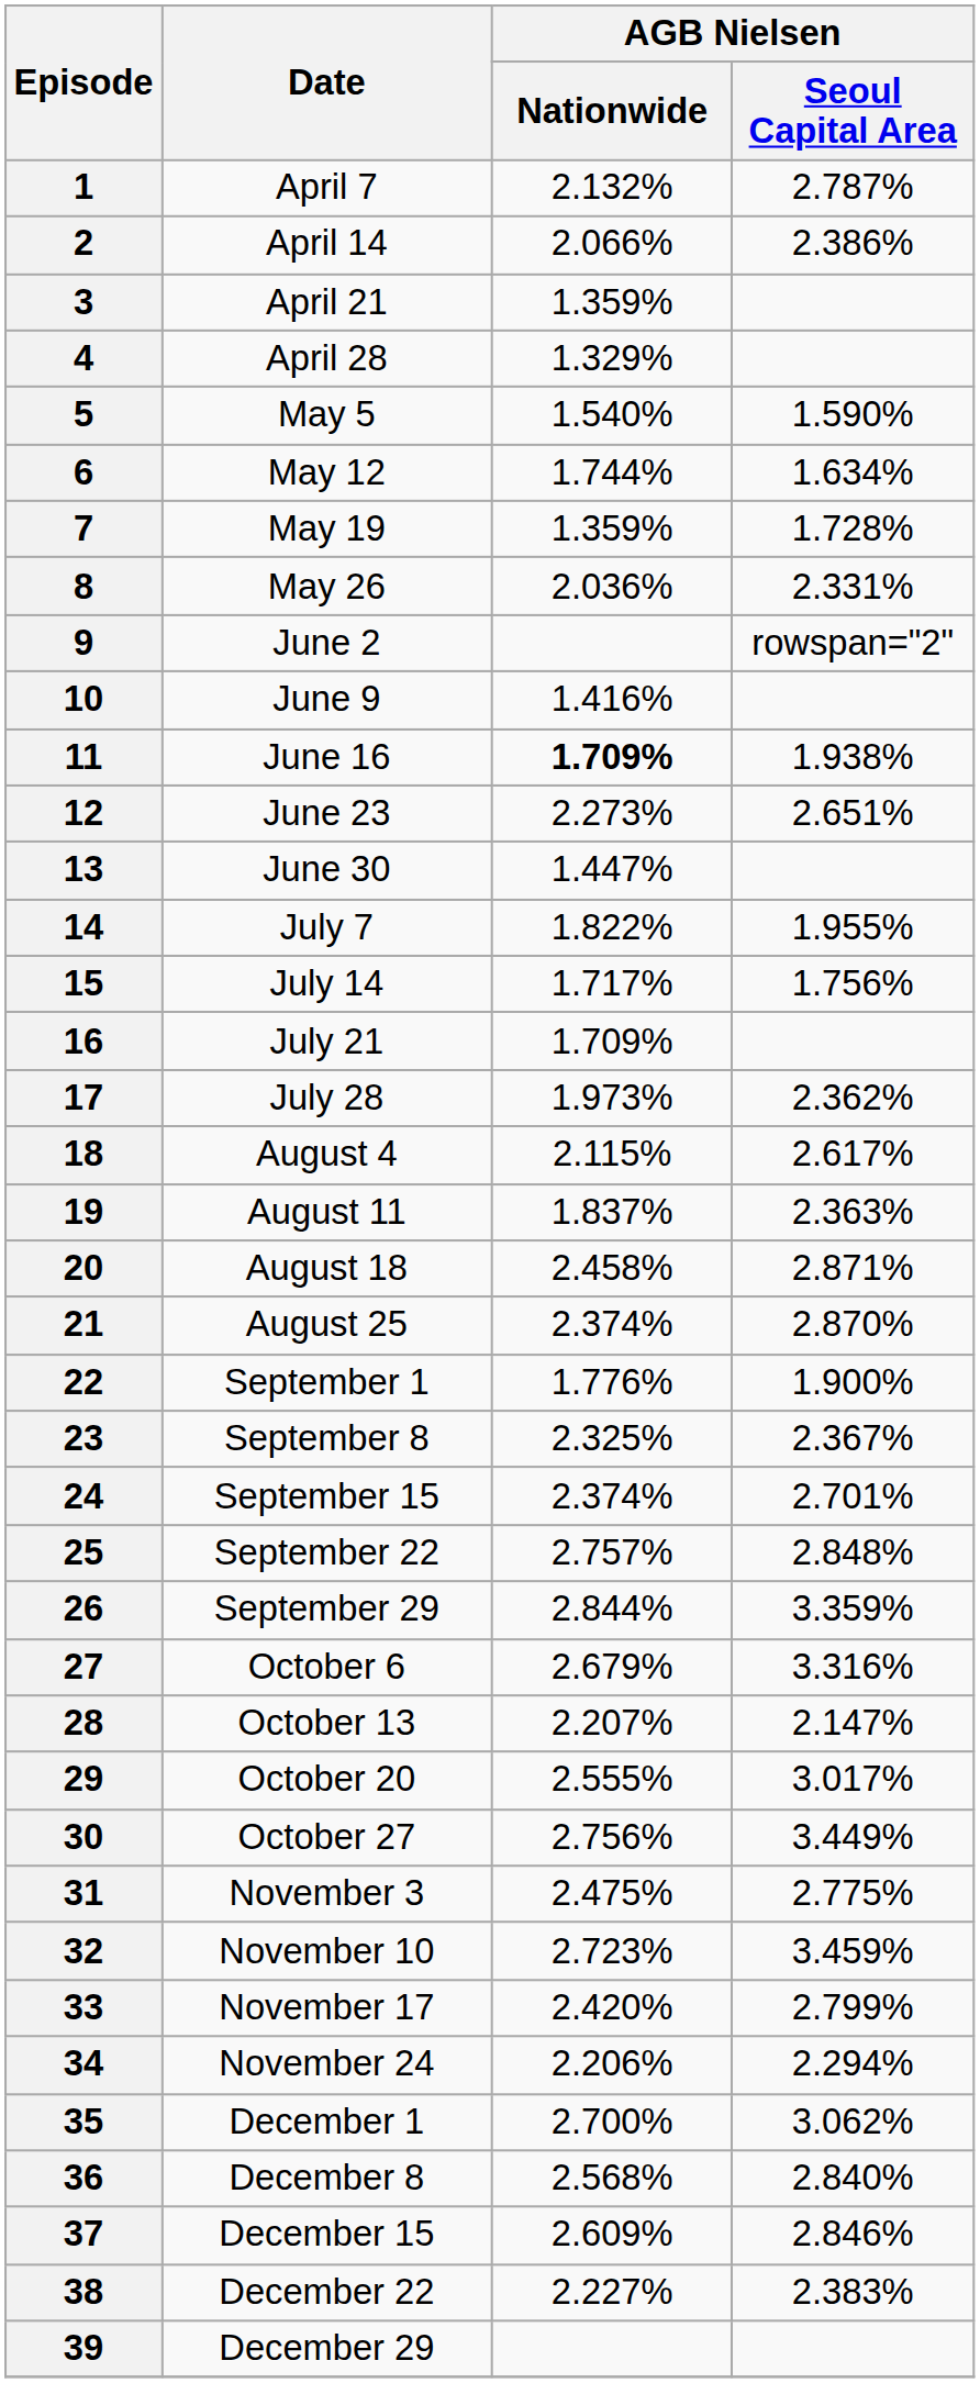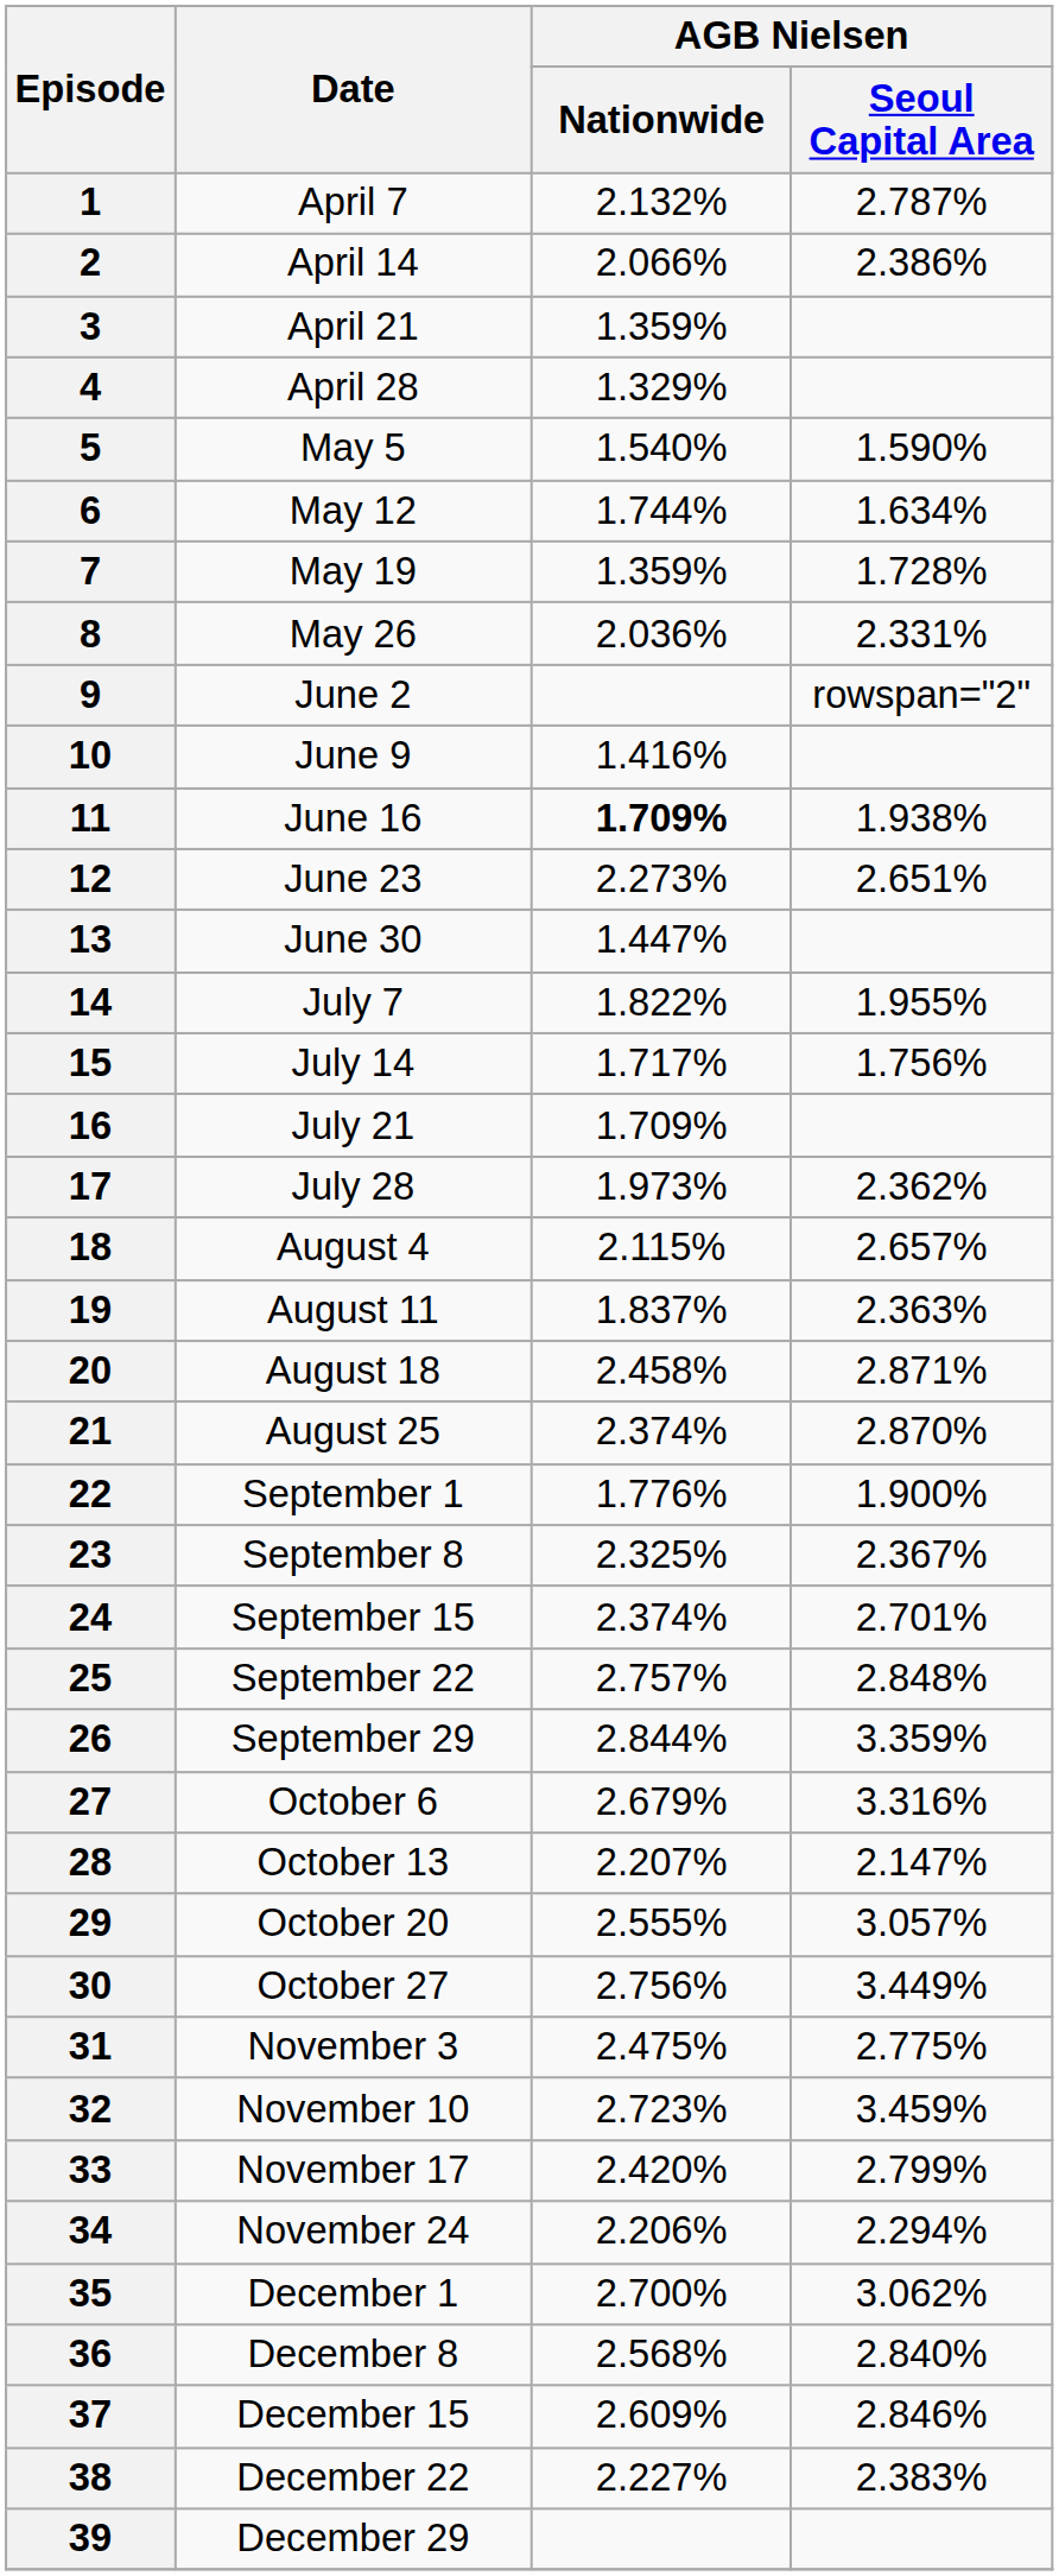18 | AGB Nielsen / Seoul Capital Area: 2.617% -> 2.657%
29 | AGB Nielsen / Seoul Capital Area: 3.017% -> 3.057%
